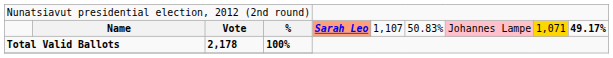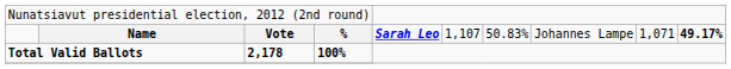row 2 | column 5: lightsalmon background -> no background
row 2 | column 8: pink background -> no background
row 2 | column 9: gold background -> no background
